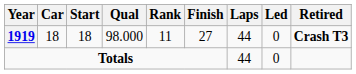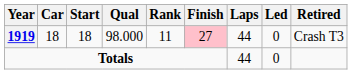1919 | Finish: no background -> pink background
1919 | Retired: bold -> normal
